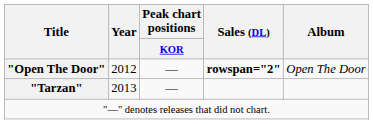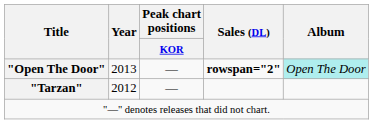"Open The Door" | Year: 2012 -> 2013
"Open The Door" | Album: no background -> paleturquoise background
"Tarzan" | Year: 2013 -> 2012
